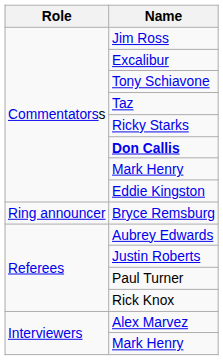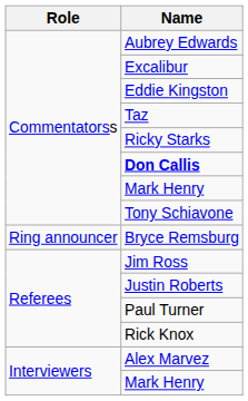row 2 | Name: Jim Ross -> Aubrey Edwards
row 4 | Name: Tony Schiavone -> Eddie Kingston
row 9 | Name: Eddie Kingston -> Tony Schiavone
row 11 | Name: Aubrey Edwards -> Jim Ross
